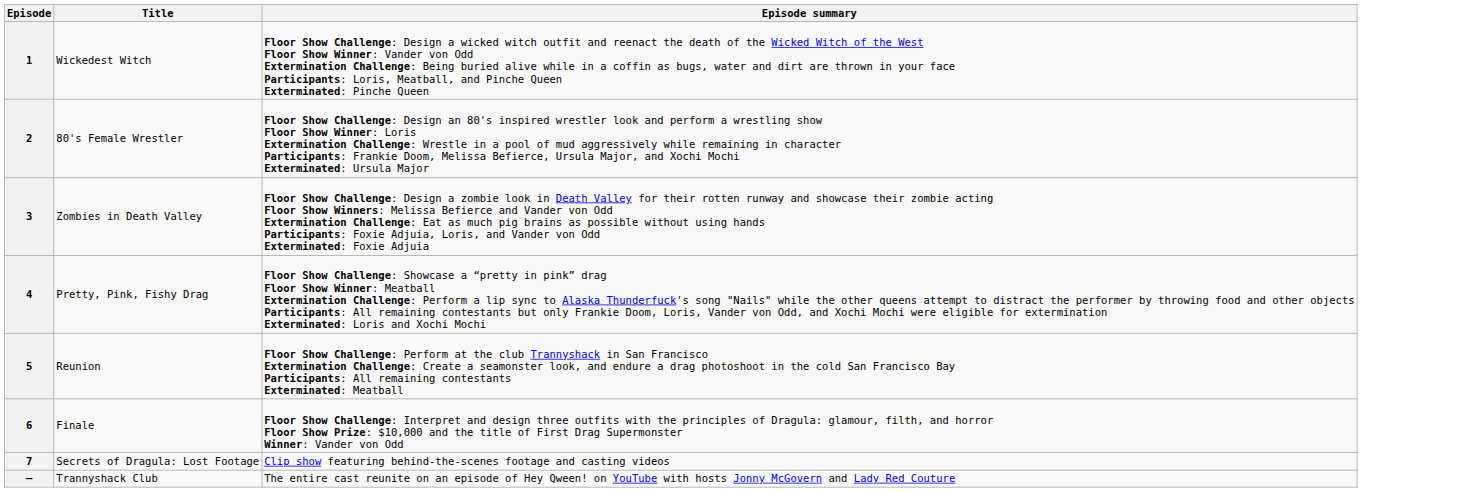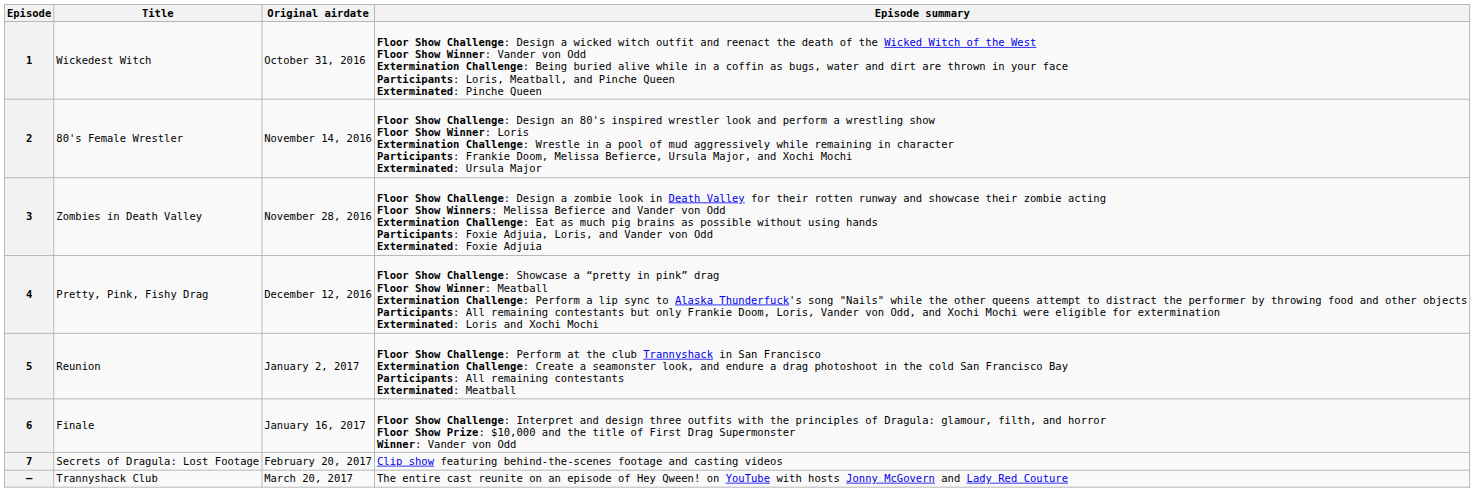+ column: Original airdate | October 31, 2016 | November 14, 2016 | November 28, 2016 | December 12, 2016 | January 2, 2017 | January 16, 2017 | February 20, 2017 | March 20, 2017
